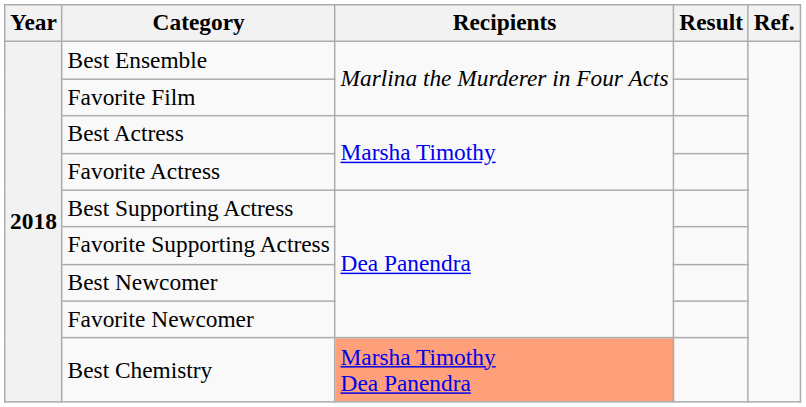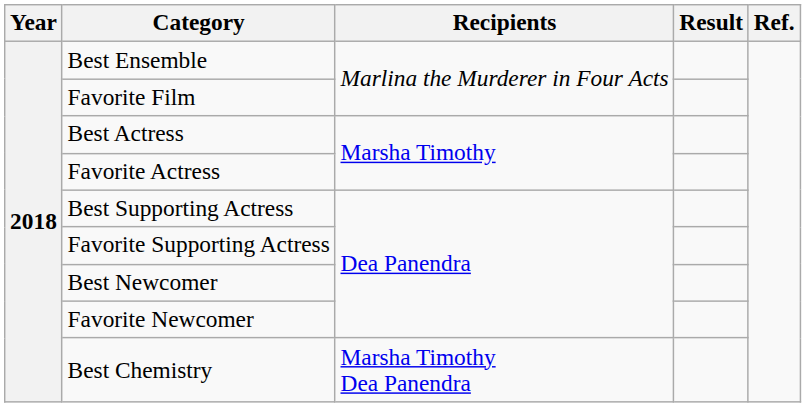Best Chemistry | Recipients: lightsalmon background -> no background
